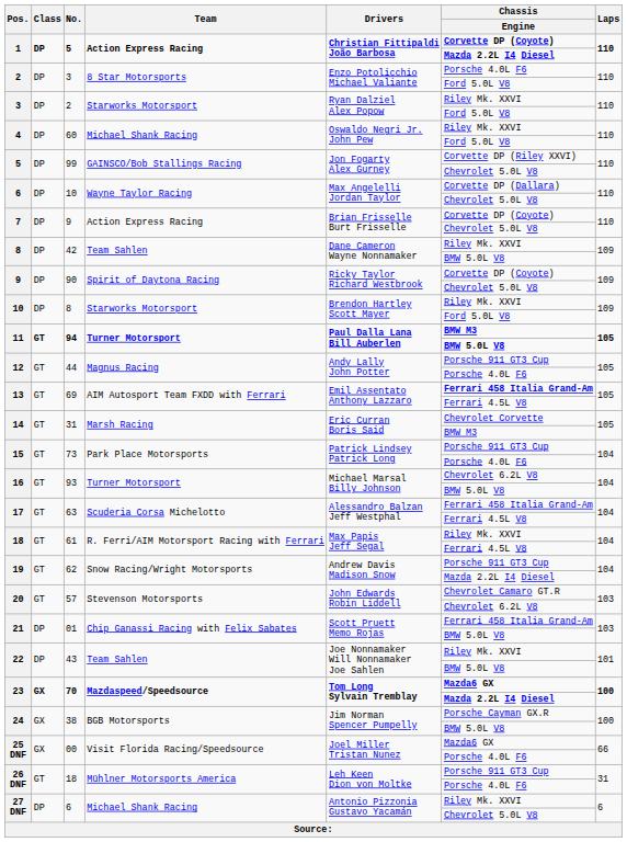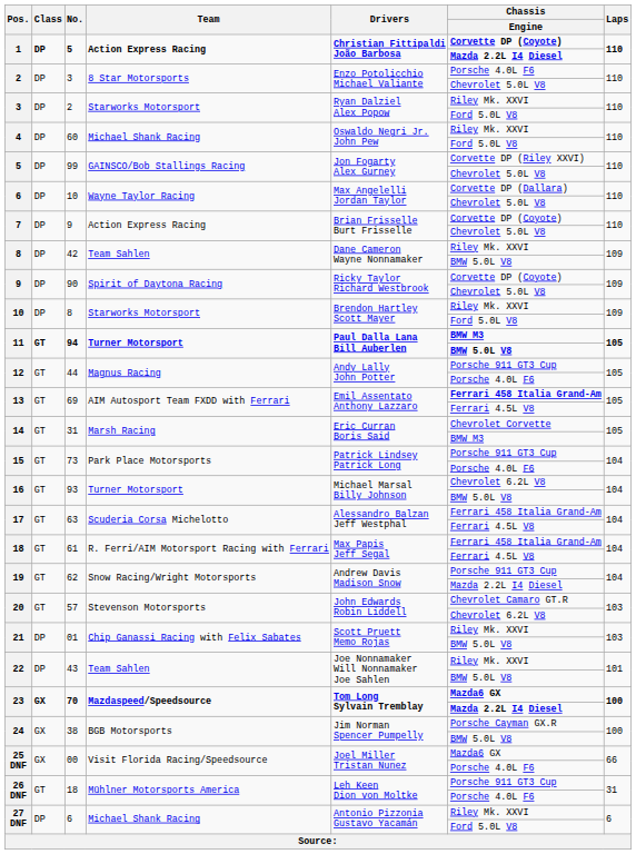row 6 | Chassis / Engine: Ford 5.0L V8 -> Chevrolet 5.0L V8
row 37 | Chassis / Engine: Riley Mk. XXVI -> Ferrari 458 Italia Grand-Am
row 43 | Chassis / Engine: Ferrari 458 Italia Grand-Am -> Riley Mk. XXVI
row 56 | Chassis / Engine: Chevrolet 5.0L V8 -> Ford 5.0L V8
